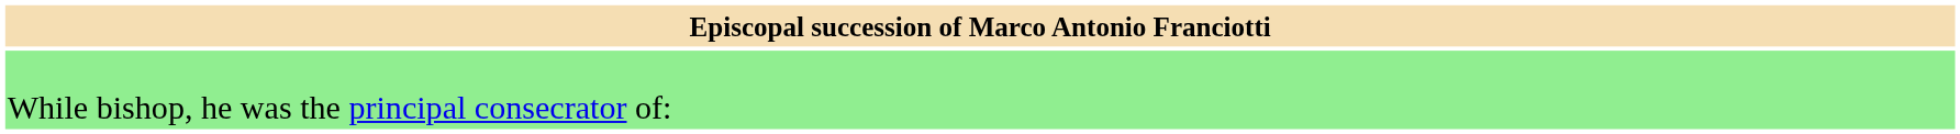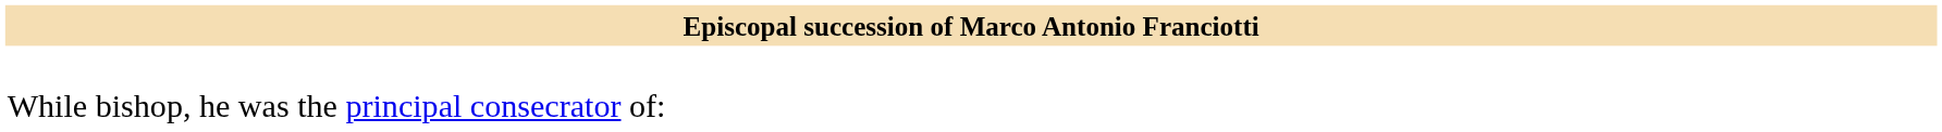row 2 | column 1: lightgreen background -> no background
